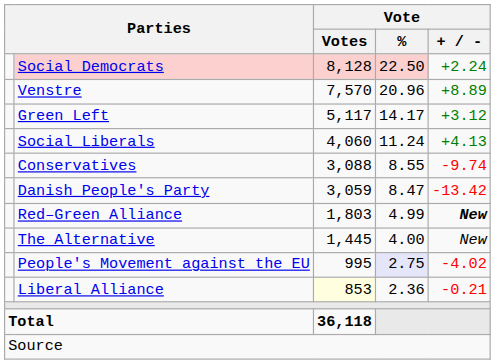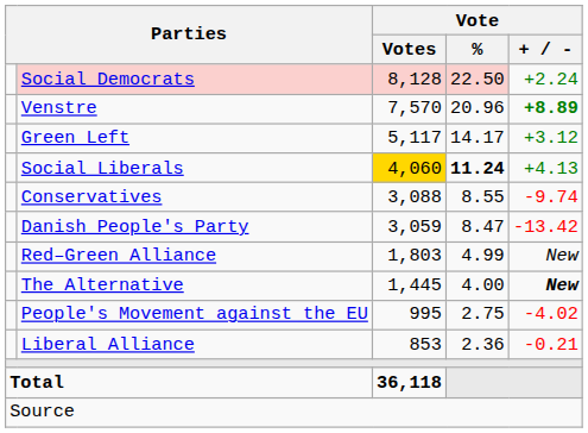Venstre | Vote / + / -: normal -> bold
Social Liberals | Vote / Votes: no background -> gold background
Social Liberals | Vote / %: normal -> bold
Red–Green Alliance | Vote / + / -: bold -> normal
The Alternative | Vote / + / -: normal -> bold
People's Movement against the EU | Vote / %: lavender background -> no background
Liberal Alliance | Vote / Votes: lightyellow background -> no background
